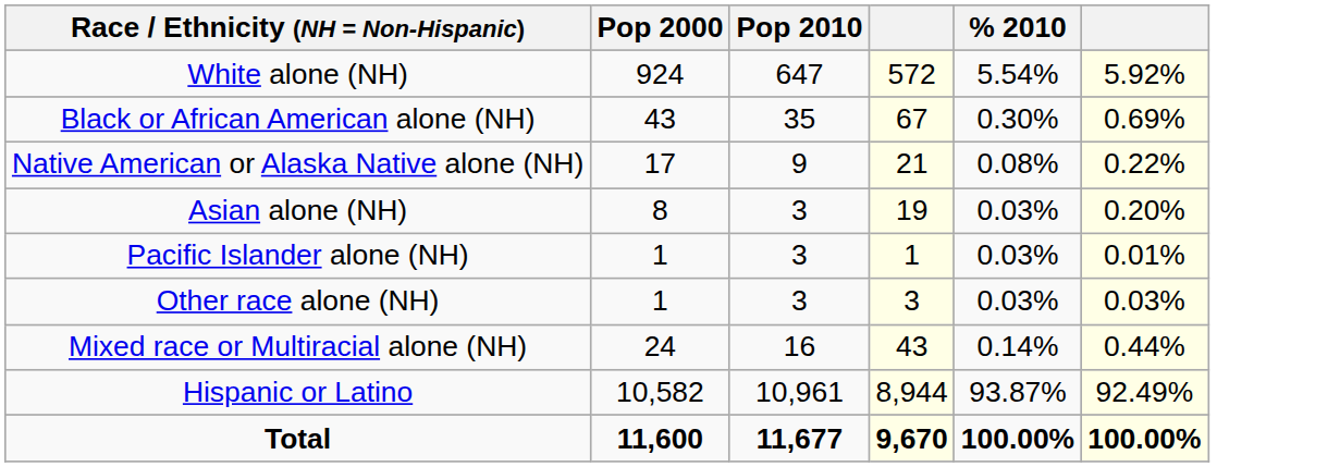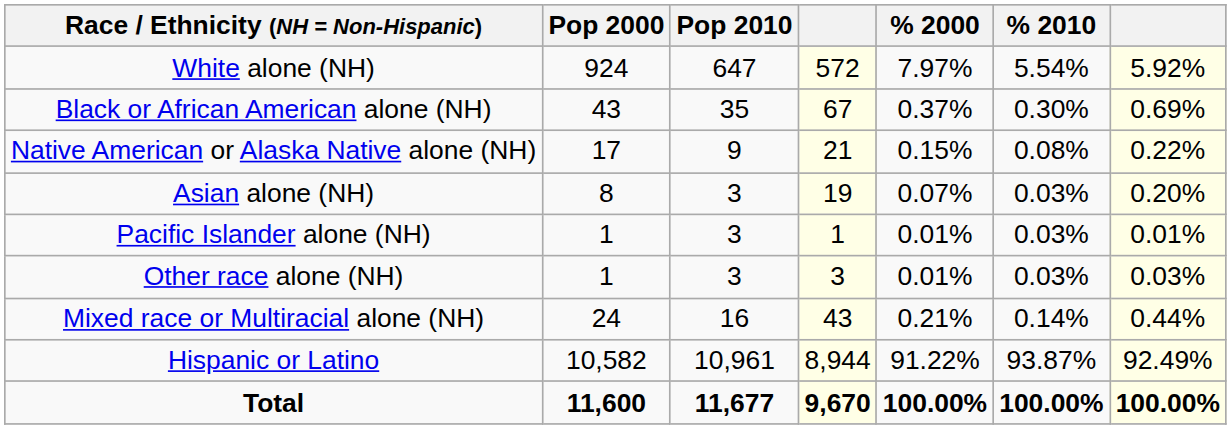+ column: % 2000 | 7.97% | 0.37% | 0.15% | 0.07% | 0.01% | 0.01% | 0.21% | 91.22% | 100.00%
